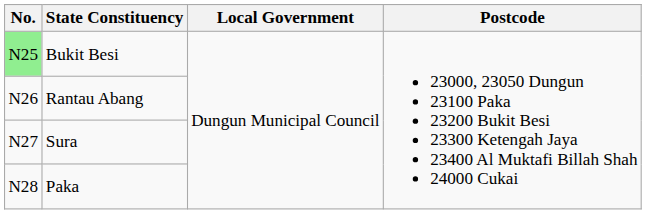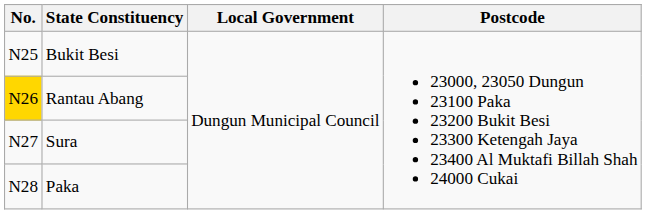Bukit Besi | No.: lightgreen background -> no background
Rantau Abang | No.: no background -> gold background
